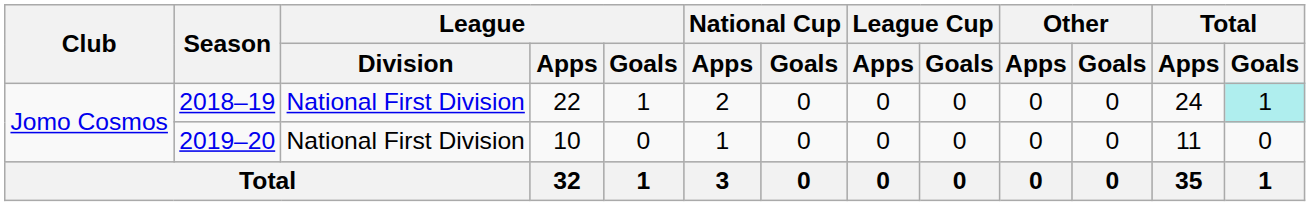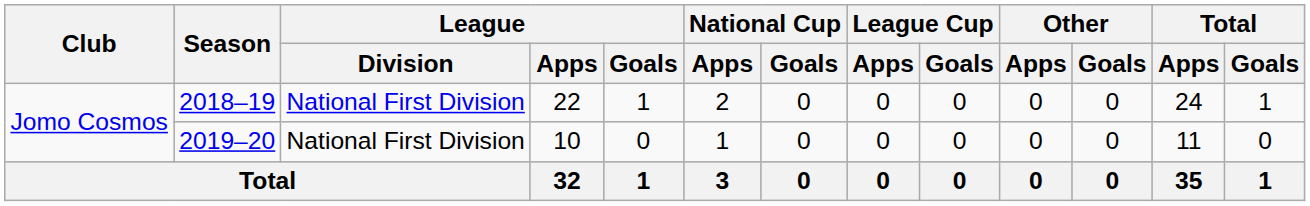2018–19 | Total / Goals: paleturquoise background -> no background
